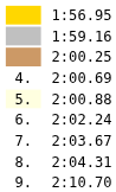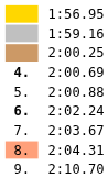2:00.69 | column 1: normal -> bold
2:00.88 | column 1: lightyellow background -> no background
2:02.24 | column 1: normal -> bold
2:04.31 | column 1: no background -> lightsalmon background
